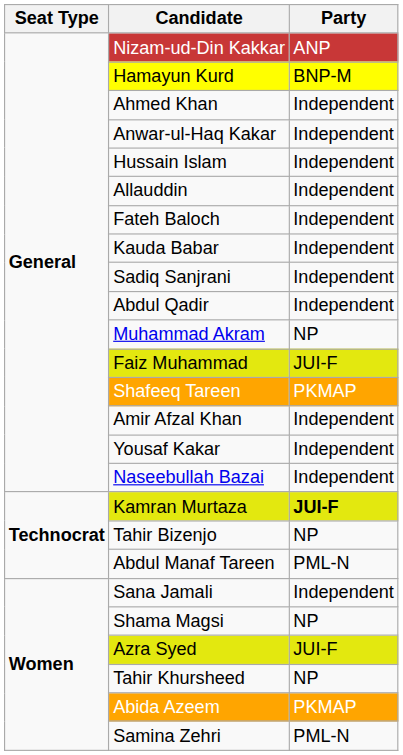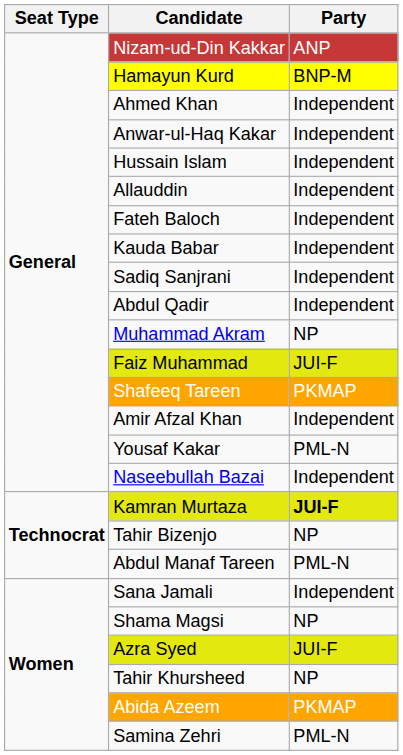Yousaf Kakar | Party: Independent -> PML-N
